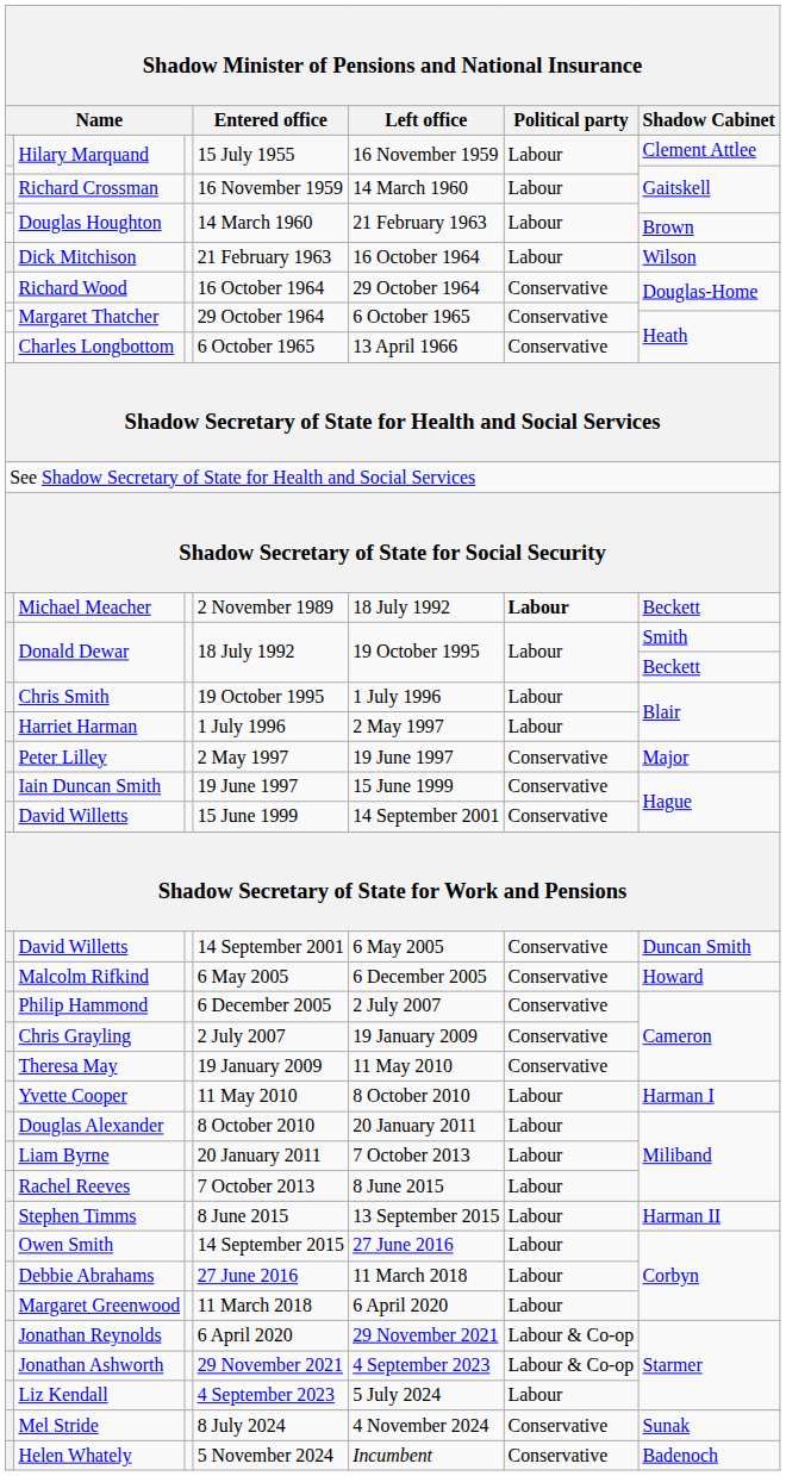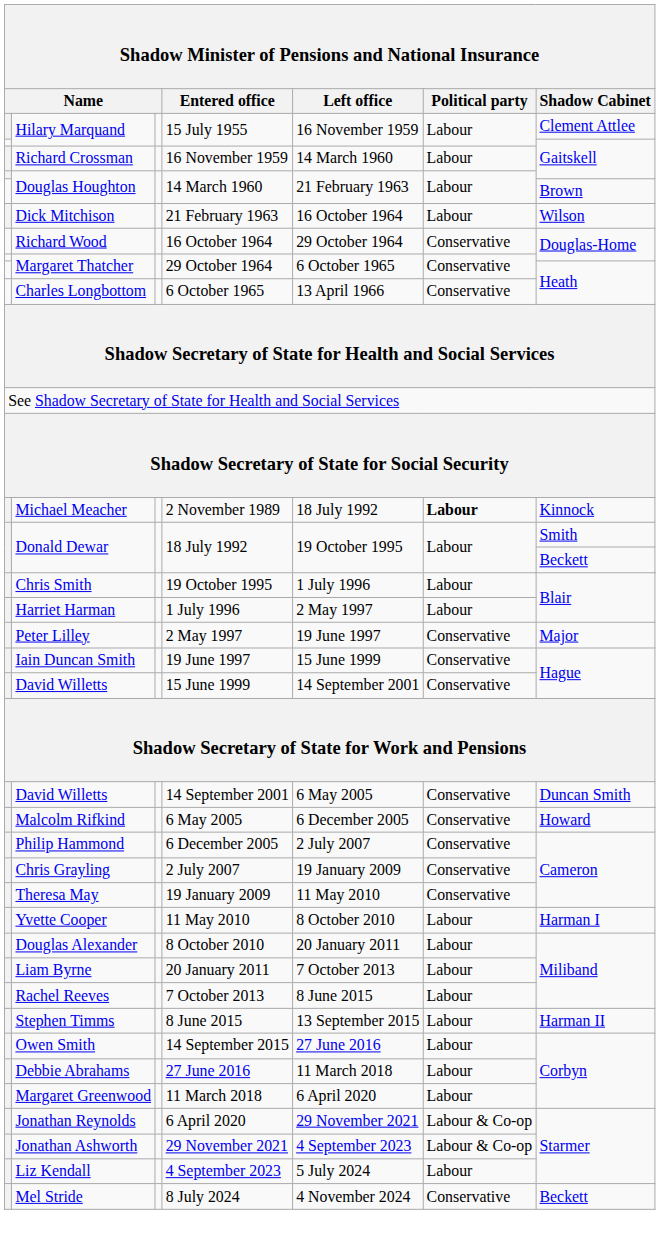2 November 1989 | Shadow Cabinet: Beckett -> Kinnock
8 July 2024 | Shadow Cabinet: Sunak -> Beckett
- row: Helen Whately | 5 November 2024 | Incumbent | Conservative | Badenoch
